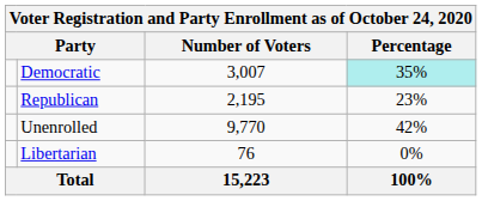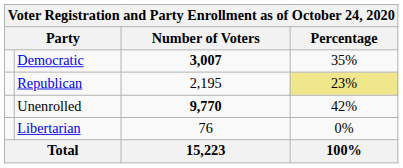Democratic | Number of Voters: normal -> bold
Democratic | Percentage: paleturquoise background -> no background
Republican | Percentage: no background -> khaki background
Unenrolled | Number of Voters: normal -> bold
